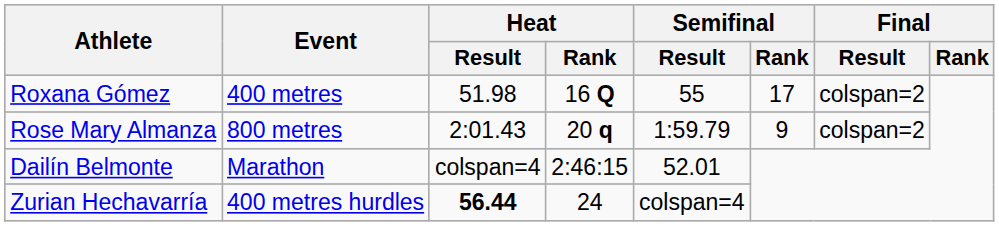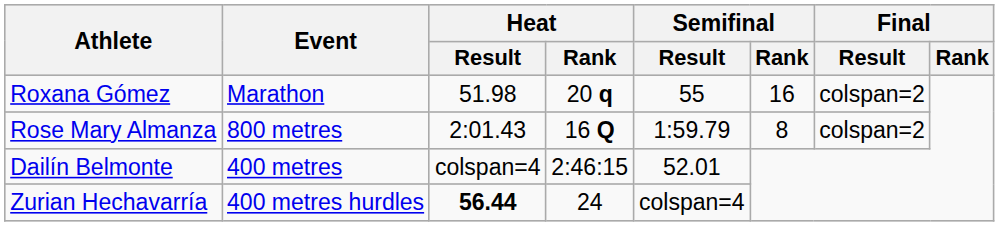Roxana Gómez | Event: 400 metres -> Marathon
Roxana Gómez | Heat / Rank: 16 Q -> 20 q
Roxana Gómez | Semifinal / Rank: 17 -> 16
Rose Mary Almanza | Heat / Rank: 20 q -> 16 Q
Rose Mary Almanza | Semifinal / Rank: 9 -> 8
Dailín Belmonte | Event: Marathon -> 400 metres
